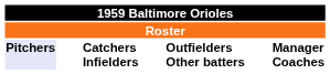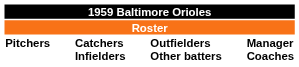Pitchers | column 1: lavender background -> no background
